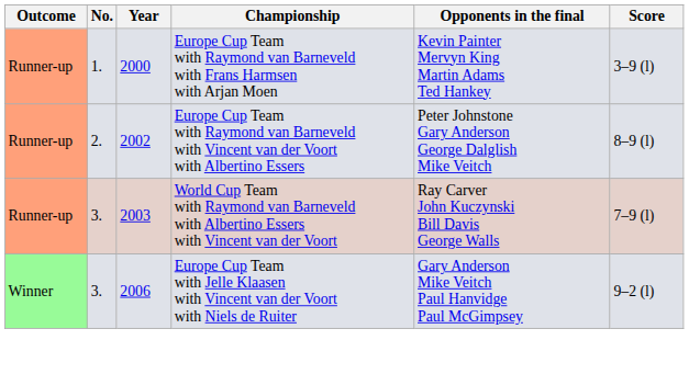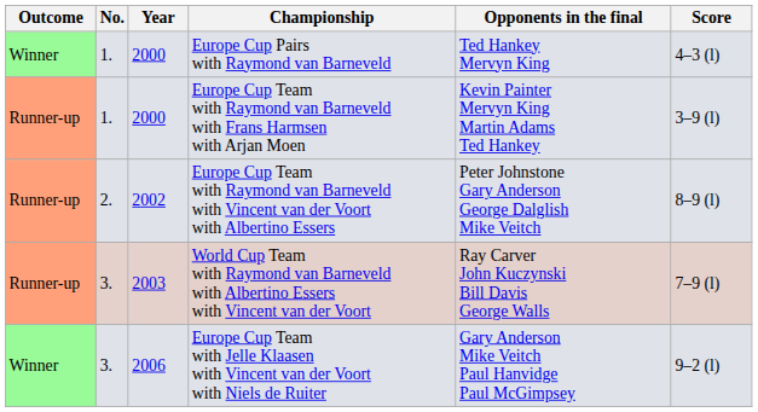+ row: Winner | 1. | 2000 | Europe Cup Pairs with Raymond van Barneveld | Ted Hankey Mervyn King | 4–3 (l)
